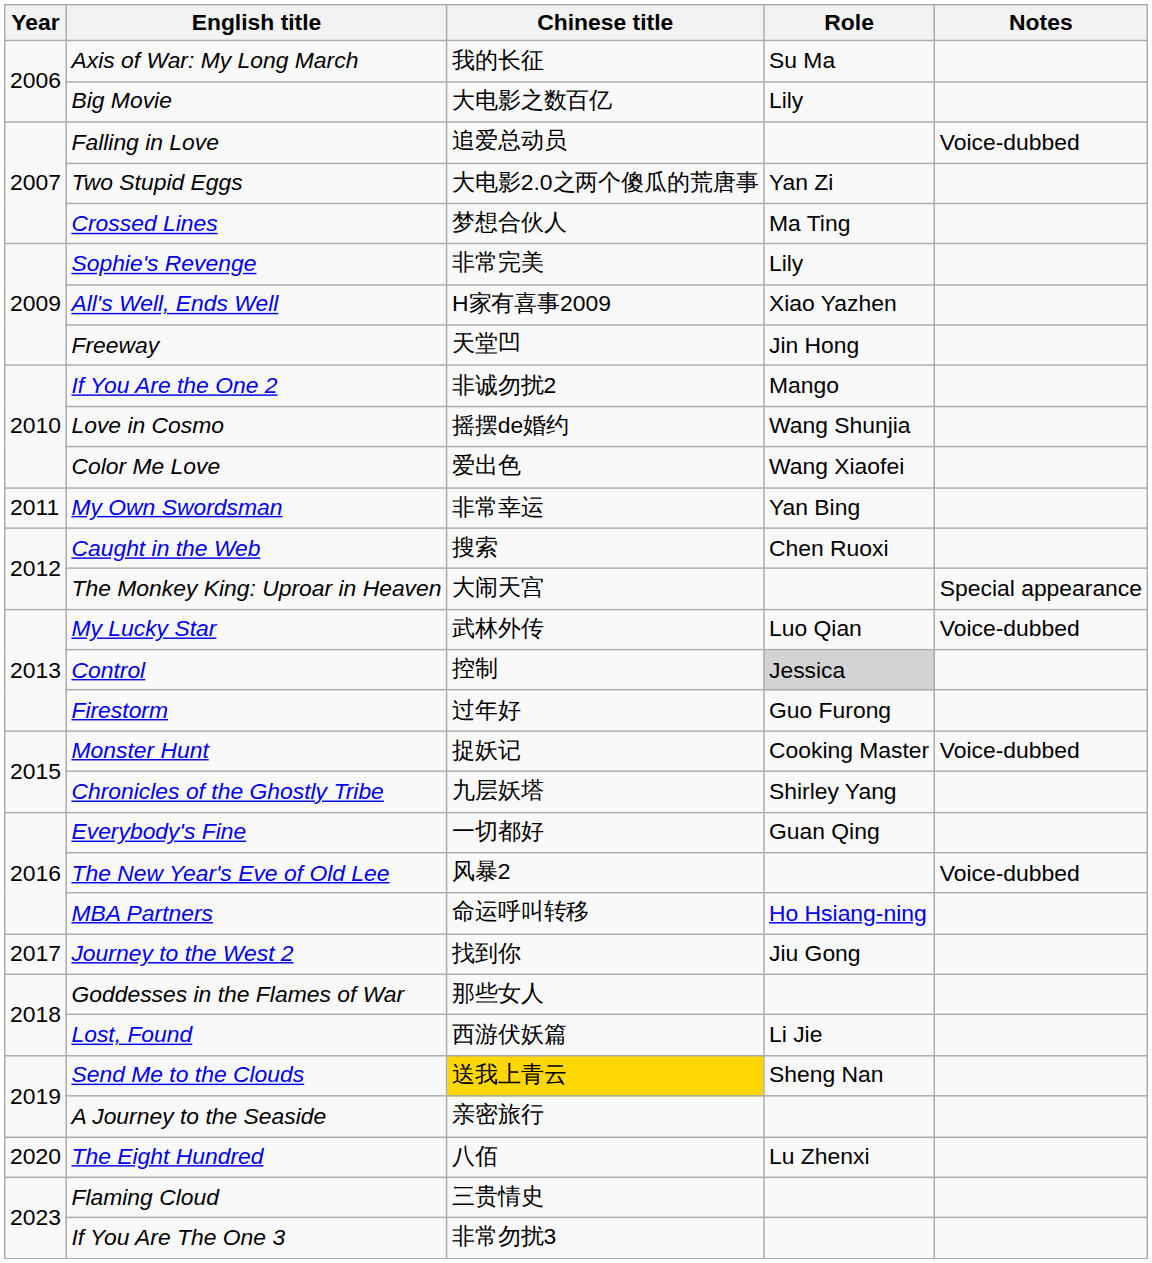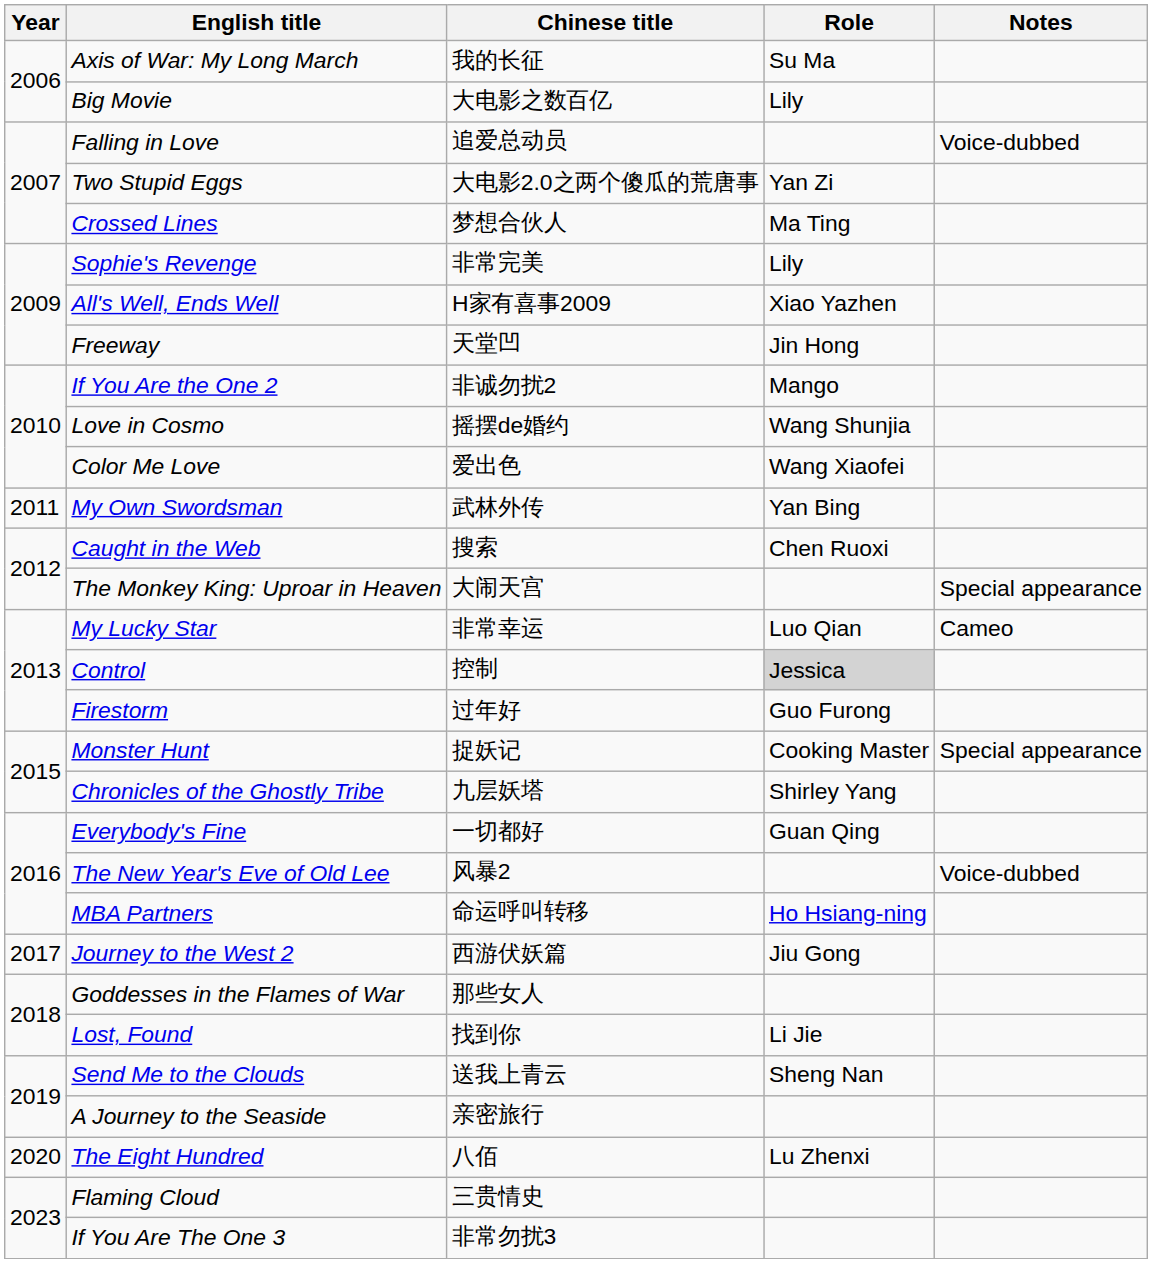My Own Swordsman | Chinese title: 非常幸运 -> 武林外传
My Lucky Star | Chinese title: 武林外传 -> 非常幸运
My Lucky Star | Notes: Voice-dubbed -> Cameo
Monster Hunt | Notes: Voice-dubbed -> Special appearance
Journey to the West 2 | Chinese title: 找到你 -> 西游伏妖篇
Lost, Found | Chinese title: 西游伏妖篇 -> 找到你
Send Me to the Clouds | Chinese title: gold background -> no background
